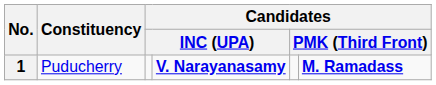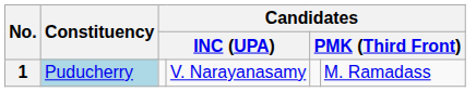1 | Constituency: no background -> lightblue background
1 | column 4: bold -> normal
1 | column 6: bold -> normal
